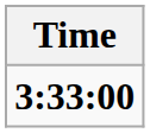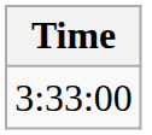row 2 | column 1: bold -> normal
